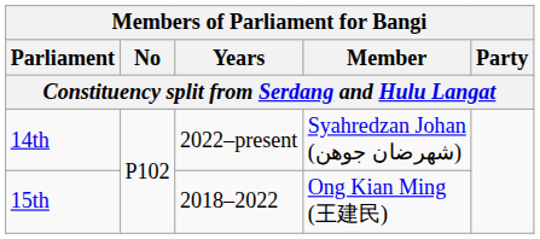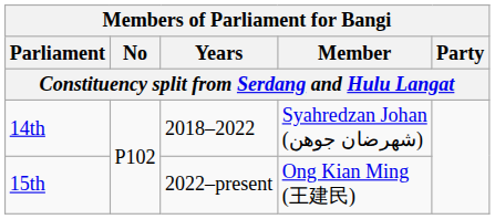14th | Years: 2022–present -> 2018–2022
15th | Years: 2018–2022 -> 2022–present
